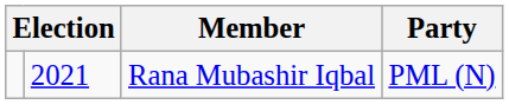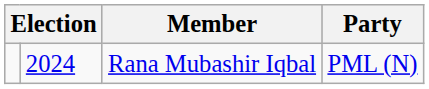Rana Mubashir Iqbal | column 2: 2021 -> 2024
